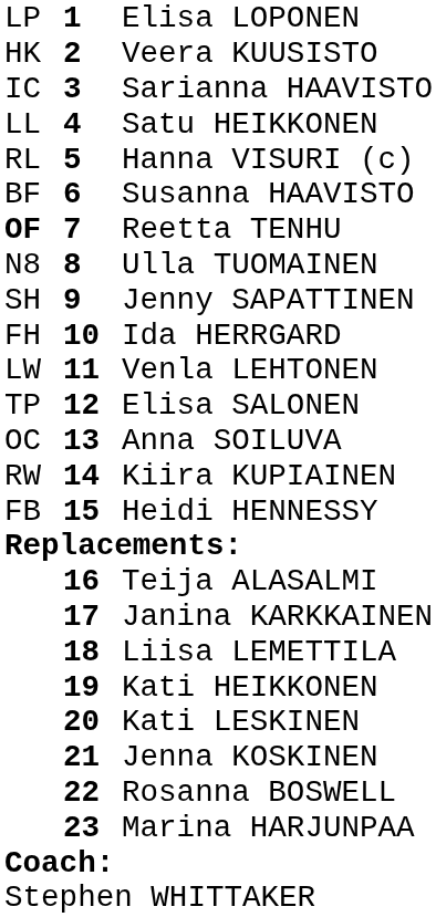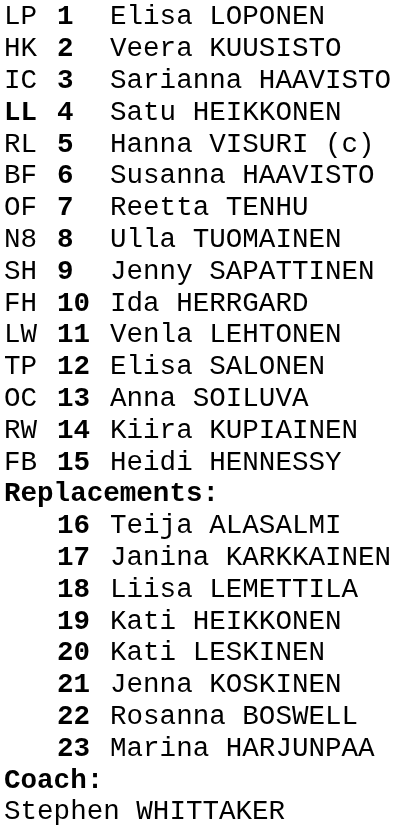Satu HEIKKONEN | column 1: normal -> bold
Reetta TENHU | column 1: bold -> normal
